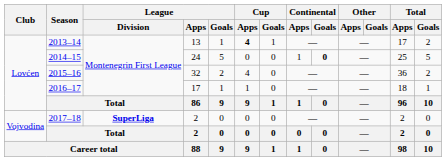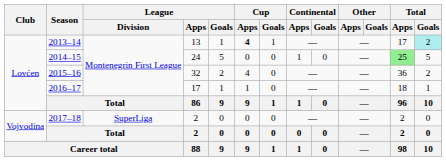2013–14 | Total / Goals: no background -> paleturquoise background
2014–15 | Continental / Goals: bold -> normal
2014–15 | Total / Apps: no background -> lightgreen background
2017–18 | League / Division: bold -> normal
